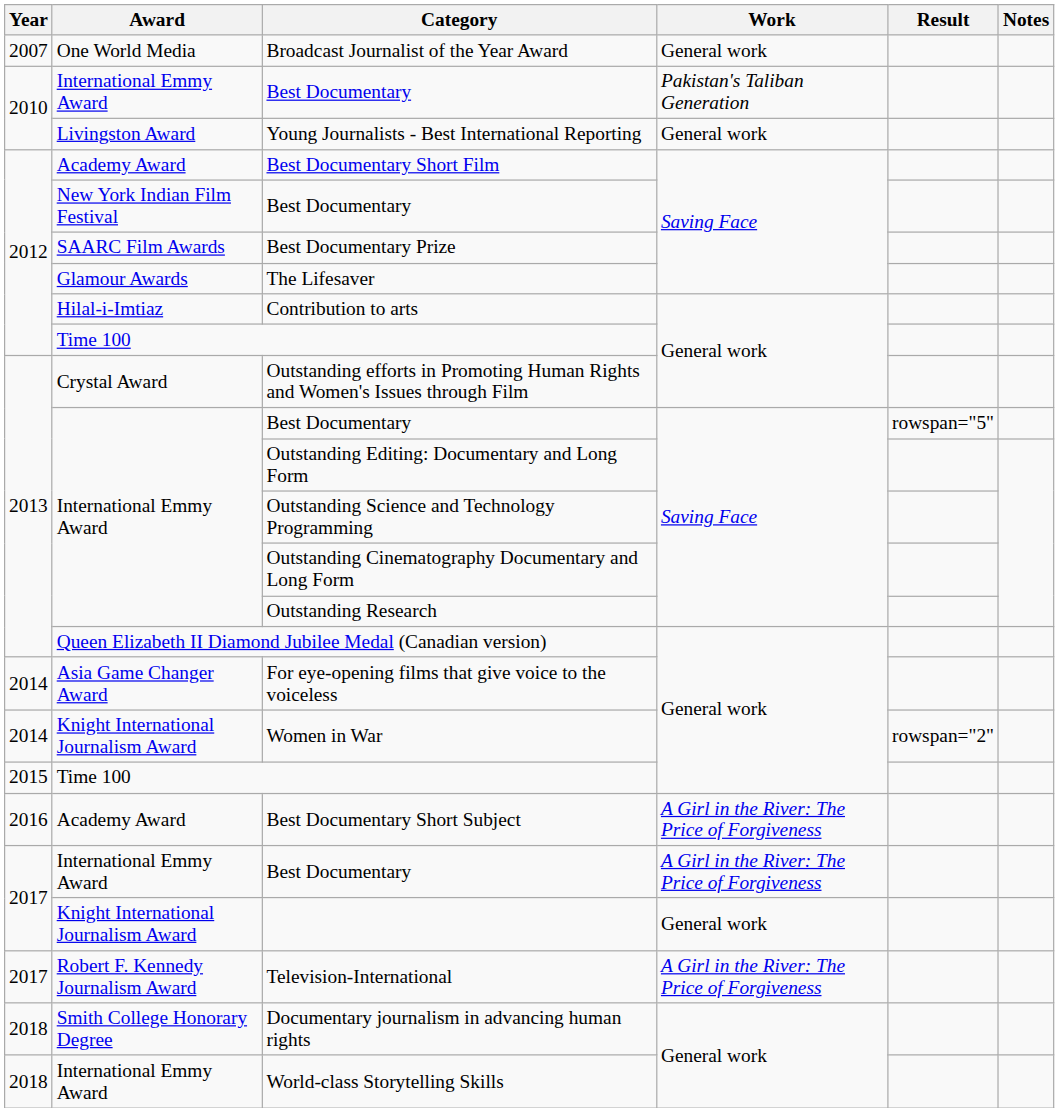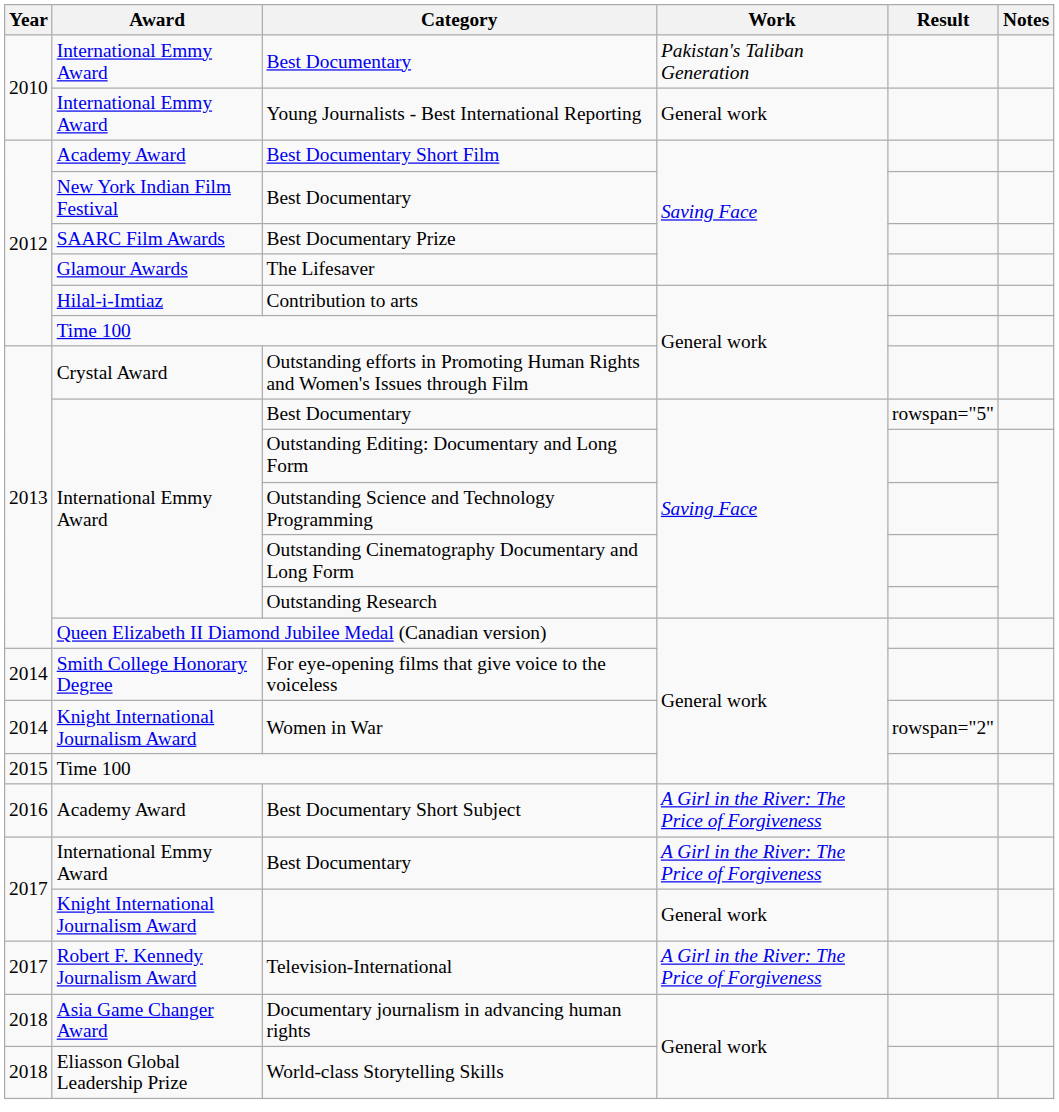- row: 2007 | One World Media | Broadcast Journalist of the Year Award | General work
Young Journalists - Best International Reporting | Award: Livingston Award -> International Emmy Award
For eye-opening films that give voice to the voiceless | Award: Asia Game Changer Award -> Smith College Honorary Degree
Documentary journalism in advancing human rights | Award: Smith College Honorary Degree -> Asia Game Changer Award
World-class Storytelling Skills | Award: International Emmy Award -> Eliasson Global Leadership Prize
